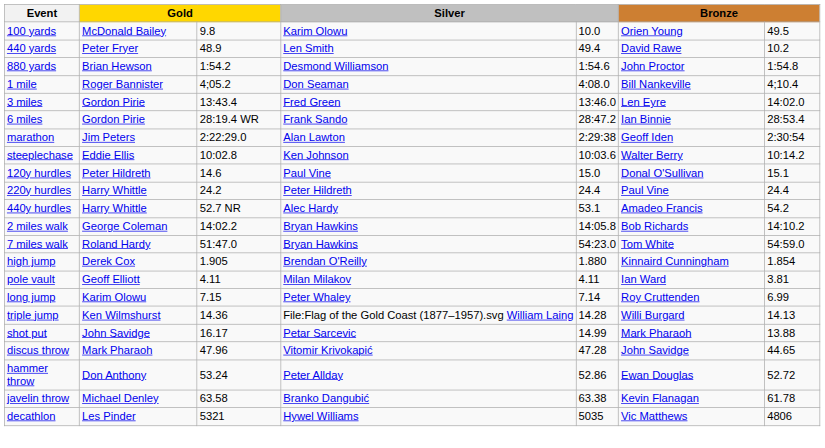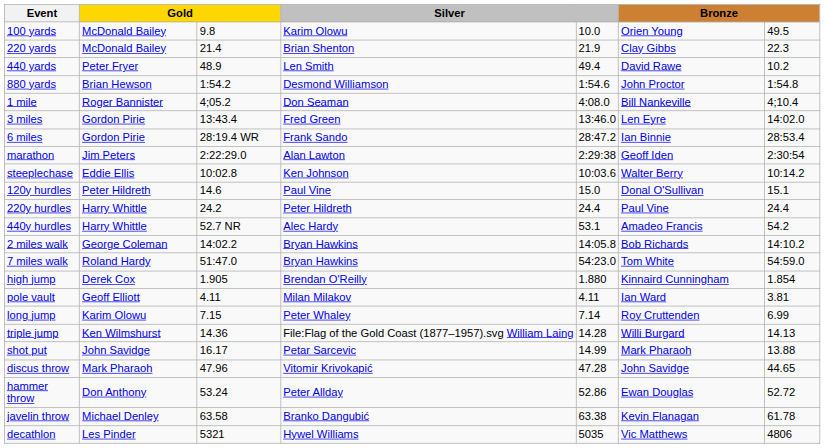+ row: 220 yards | McDonald Bailey | 21.4 | Brian Shenton | 21.9 | Clay Gibbs | 22.3
